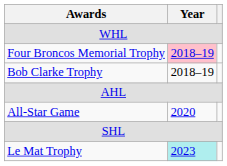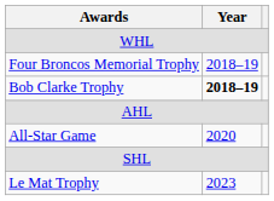Four Broncos Memorial Trophy | Year: pink background -> no background
Bob Clarke Trophy | Year: normal -> bold
Le Mat Trophy | Year: paleturquoise background -> no background
